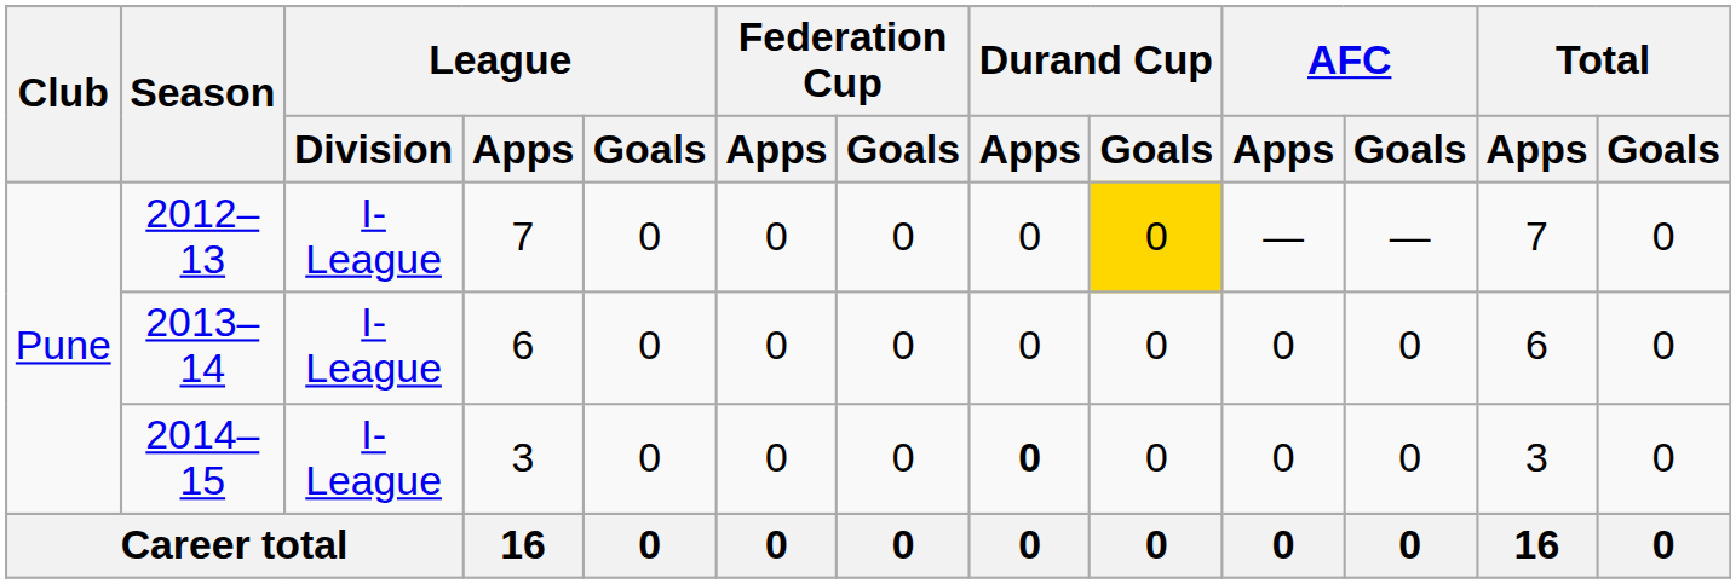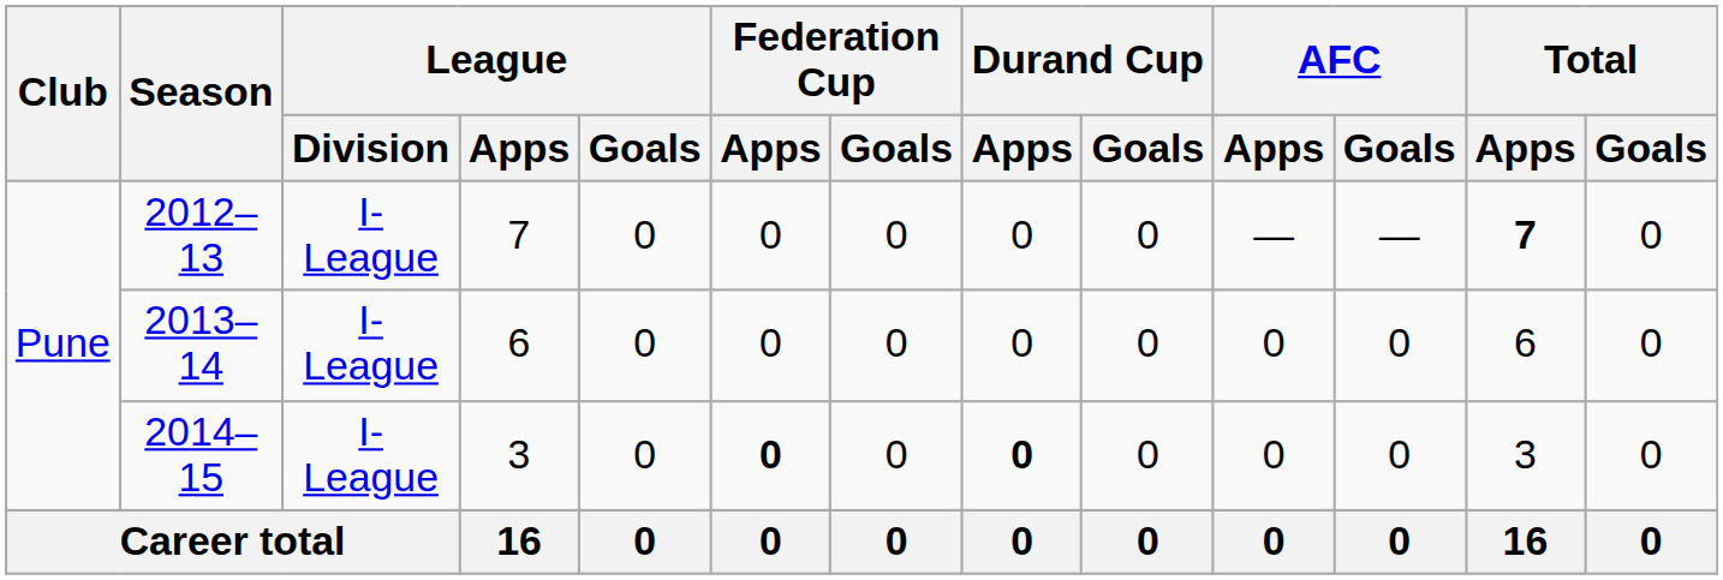2012–13 | Durand Cup / Goals: gold background -> no background
2012–13 | Total / Apps: normal -> bold
2014–15 | Federation Cup / Apps: normal -> bold
